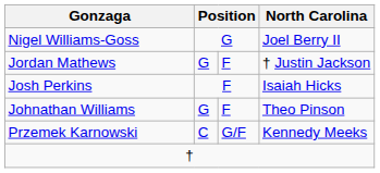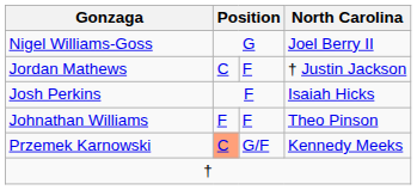Jordan Mathews | column 2: G -> C
Johnathan Williams | column 2: G -> F
Przemek Karnowski | column 2: no background -> lightsalmon background
